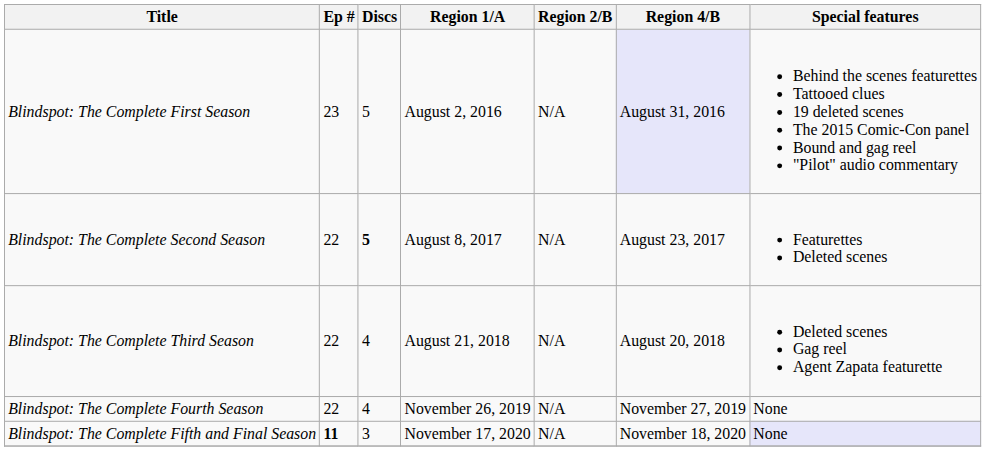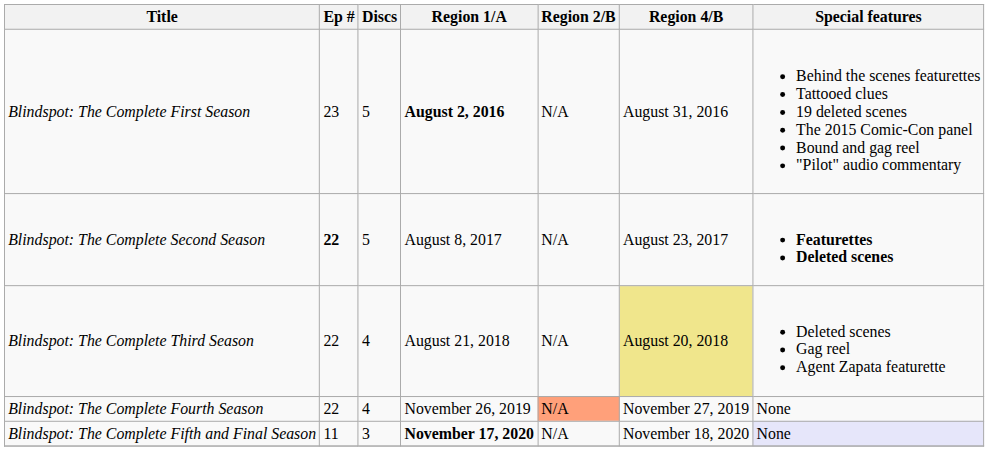Blindspot: The Complete First Season | Region 1/A: normal -> bold
Blindspot: The Complete First Season | Region 4/B: lavender background -> no background
Blindspot: The Complete Second Season | Ep #: normal -> bold
Blindspot: The Complete Second Season | Discs: bold -> normal
Blindspot: The Complete Second Season | Special features: normal -> bold
Blindspot: The Complete Third Season | Region 4/B: no background -> khaki background
Blindspot: The Complete Fourth Season | Region 2/B: no background -> lightsalmon background
Blindspot: The Complete Fifth and Final Season | Ep #: bold -> normal
Blindspot: The Complete Fifth and Final Season | Region 1/A: normal -> bold
